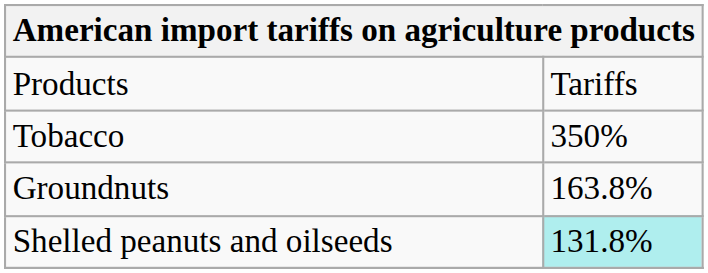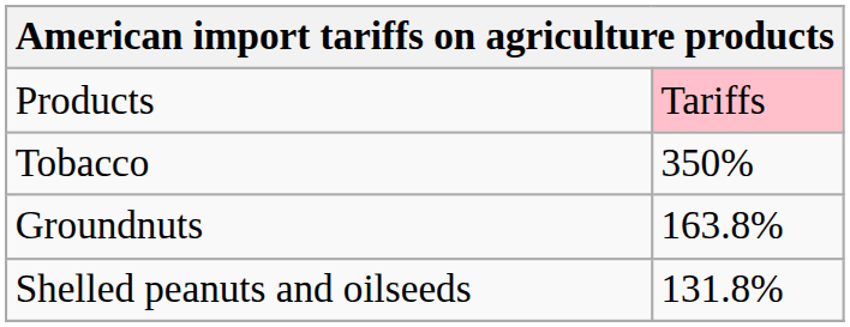Products | column 2: no background -> pink background
Shelled peanuts and oilseeds | column 2: paleturquoise background -> no background
